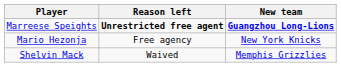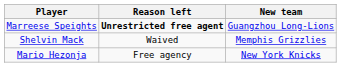Marreese Speights | New team: bold -> normal
rows swapped: Shelvin Mack <-> Mario Hezonja
